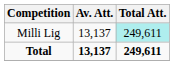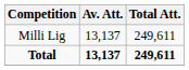Milli Lig | Total Att.: paleturquoise background -> no background
